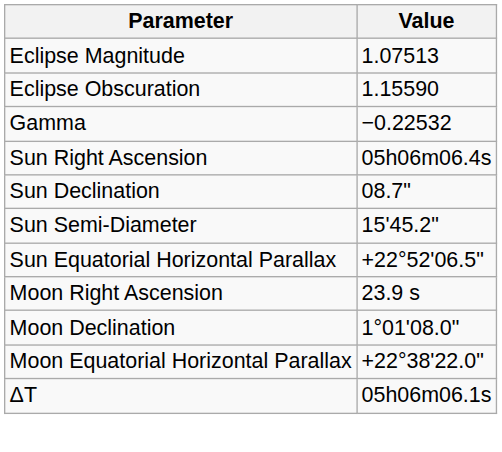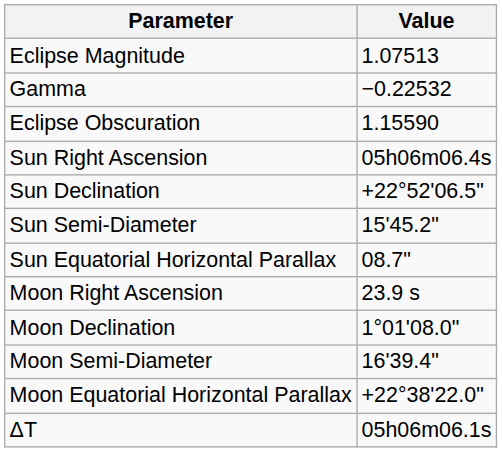rows swapped: Eclipse Obscuration <-> Gamma
Sun Declination | Value: 08.7" -> +22°52'06.5"
Sun Equatorial Horizontal Parallax | Value: +22°52'06.5" -> 08.7"
+ row: Moon Semi-Diameter | 16'39.4"
